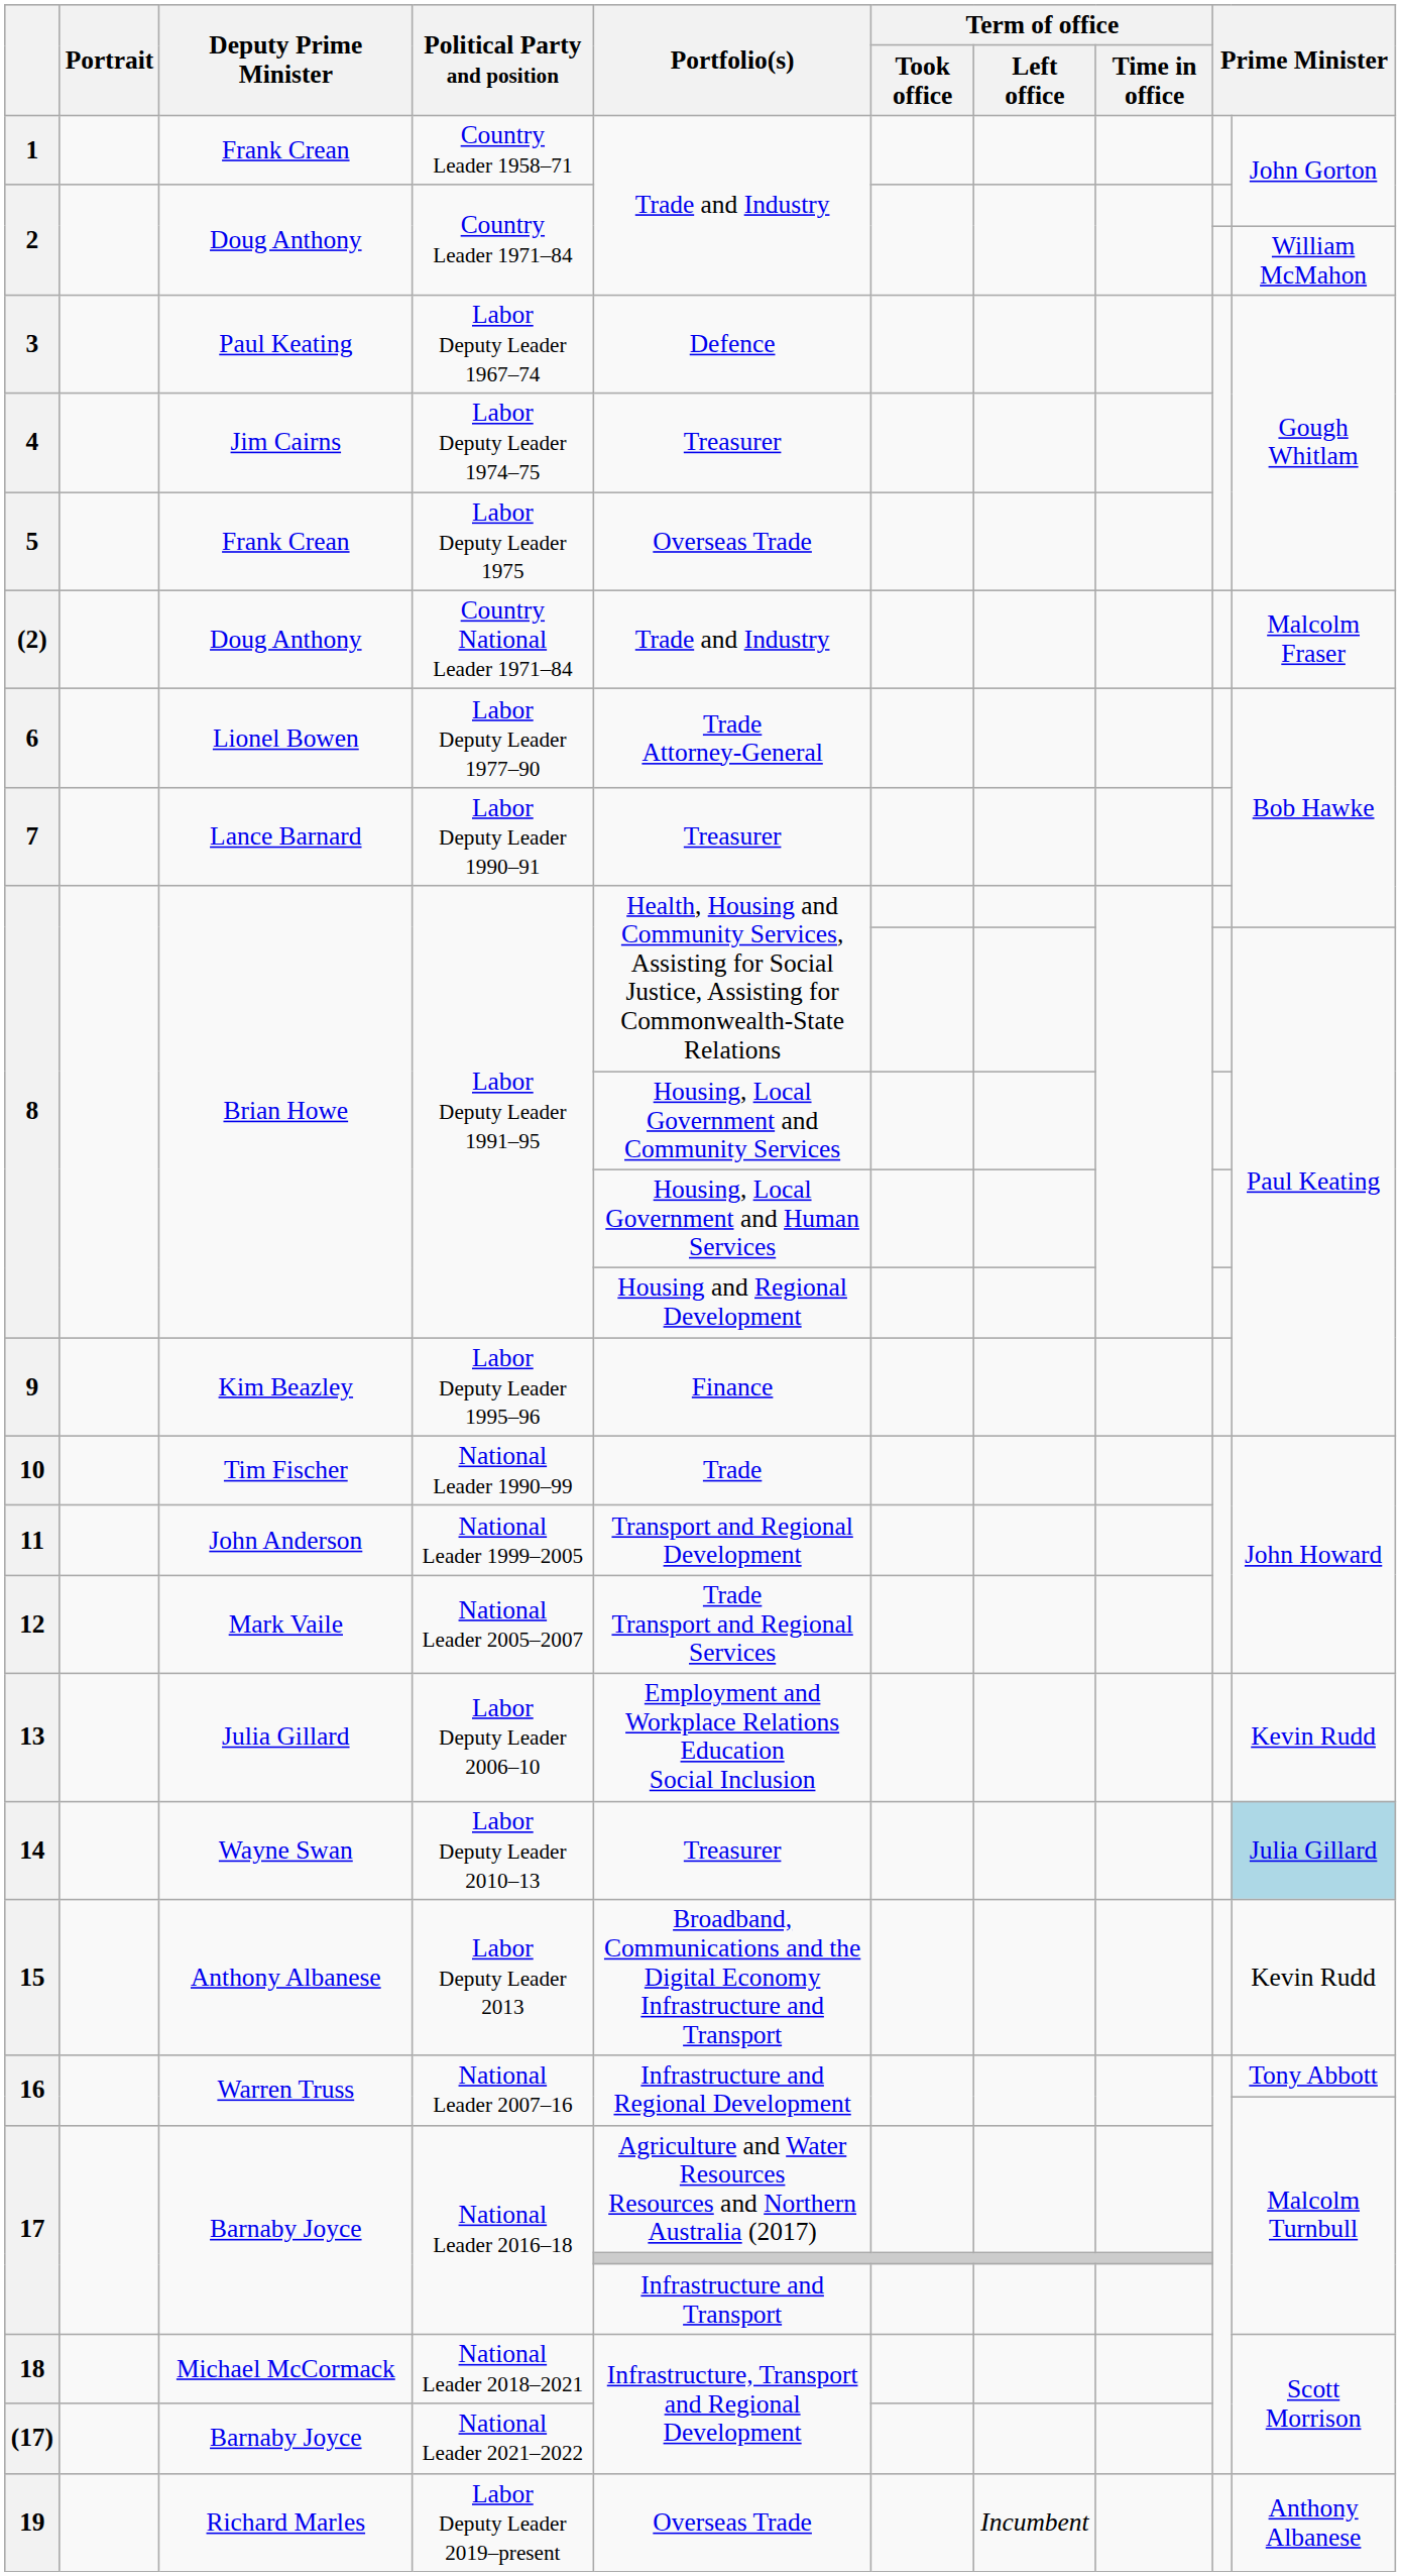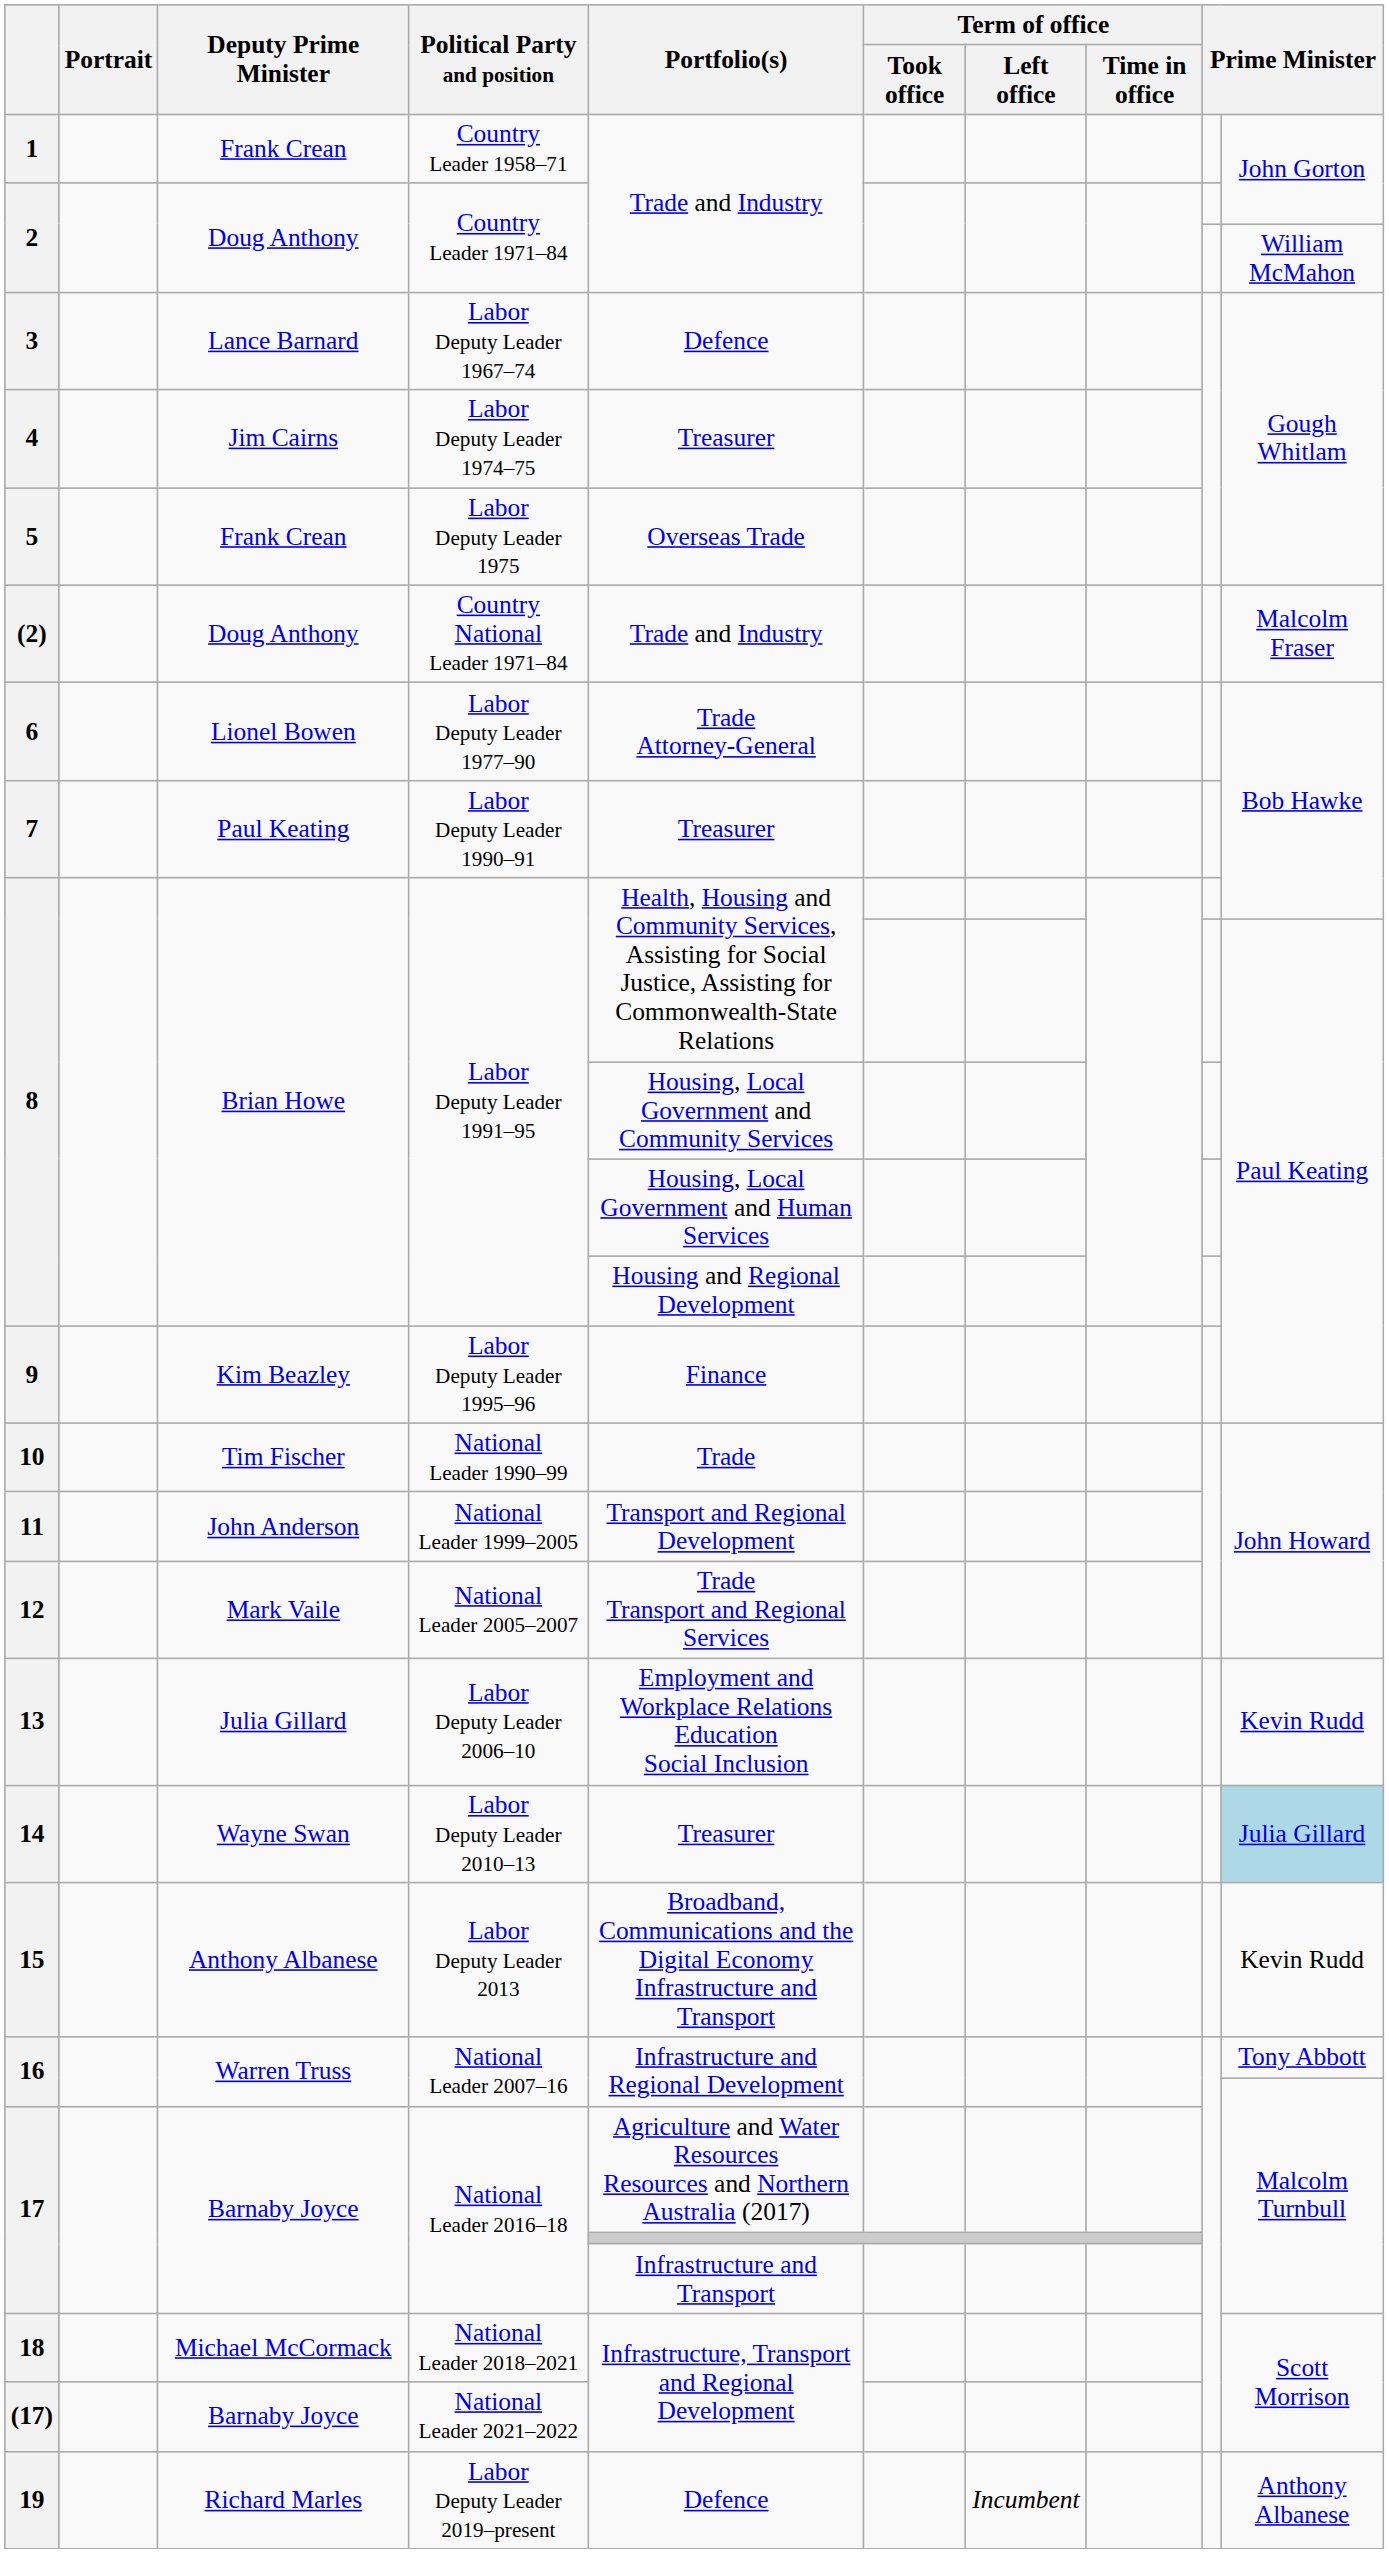3 | Deputy Prime Minister: Paul Keating -> Lance Barnard
7 | Deputy Prime Minister: Lance Barnard -> Paul Keating
19 | Portfolio(s): Overseas Trade -> Defence
